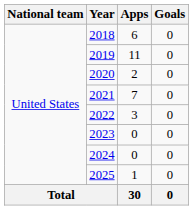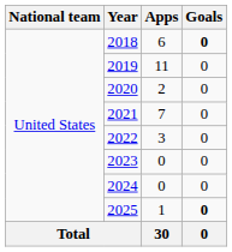2018 | Goals: normal -> bold
2025 | Goals: normal -> bold
